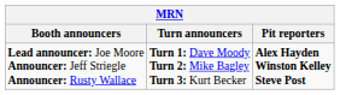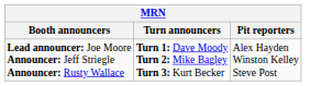row 3 | Pit reporters: bold -> normal
